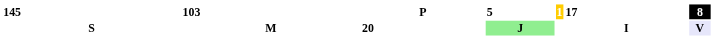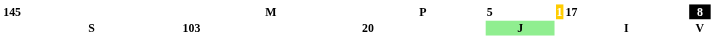145 | column 2: 103 -> M
S | column 2: M -> 103
S | column 7: lavender background -> no background
